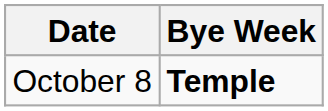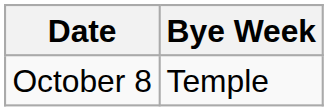October 8 | column 2: bold -> normal
